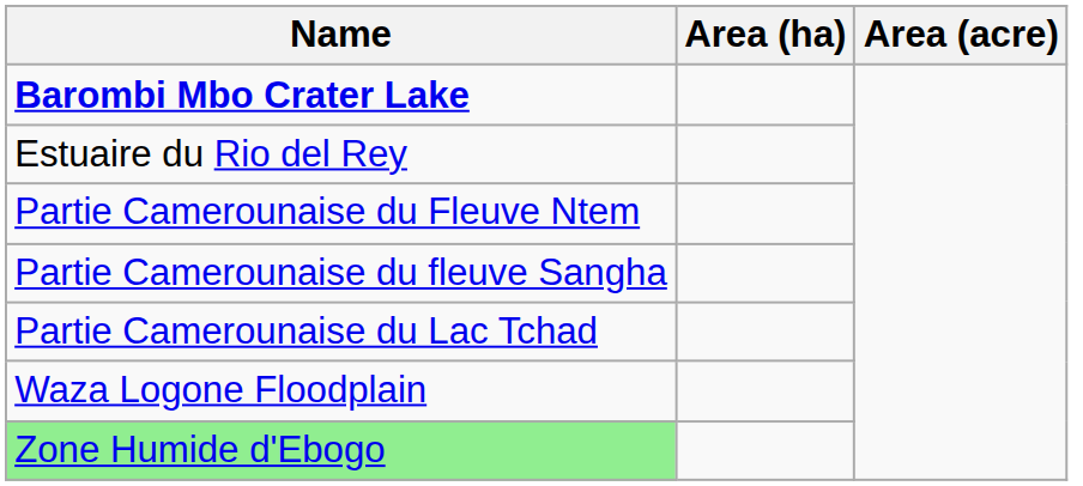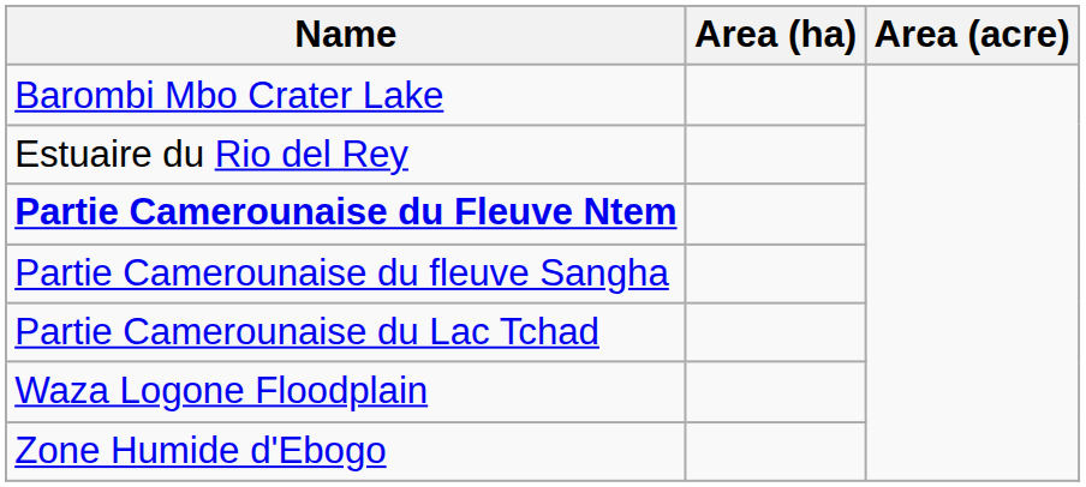Barombi Mbo Crater Lake | Name: bold -> normal
Partie Camerounaise du Fleuve Ntem | Name: normal -> bold
Zone Humide d'Ebogo | Name: lightgreen background -> no background
